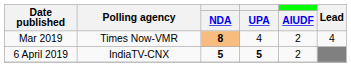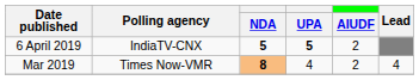rows swapped: 6 April 2019 <-> Mar 2019
